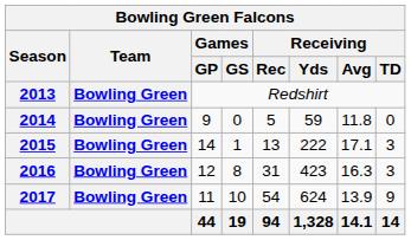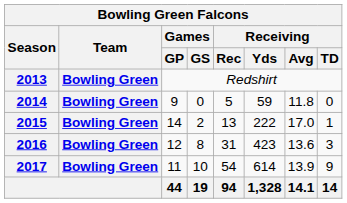2015 | Games / GS: 1 -> 2
2015 | Receiving / Avg: 17.1 -> 17.0
2015 | Receiving / TD: 3 -> 1
2016 | Receiving / Avg: 16.3 -> 13.6
2017 | Receiving / Yds: 624 -> 614
